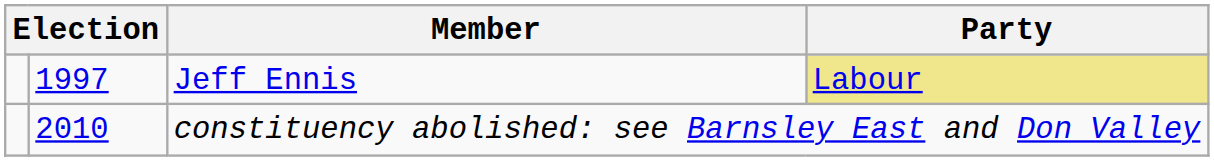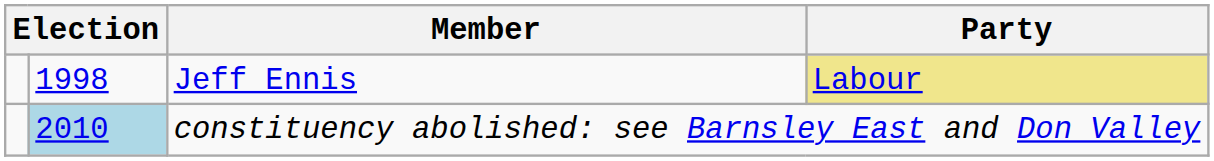Jeff Ennis | column 2: 1997 -> 1998
constituency abolished: see Barnsley East and Don Valley | column 2: no background -> lightblue background
